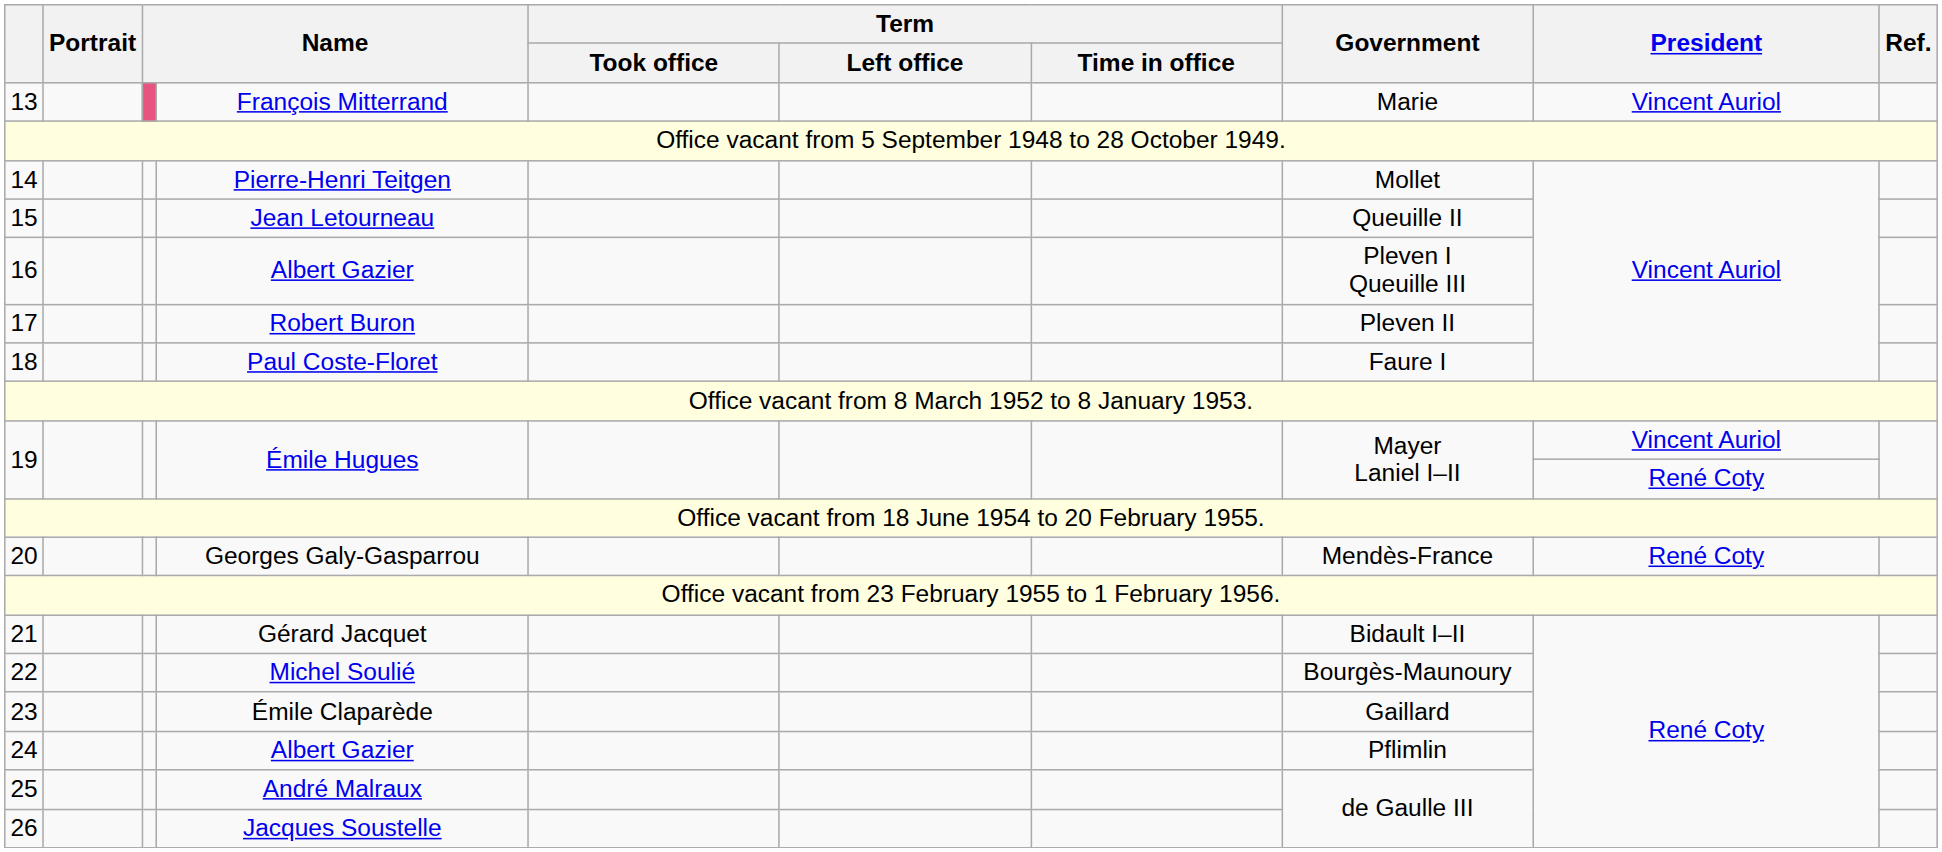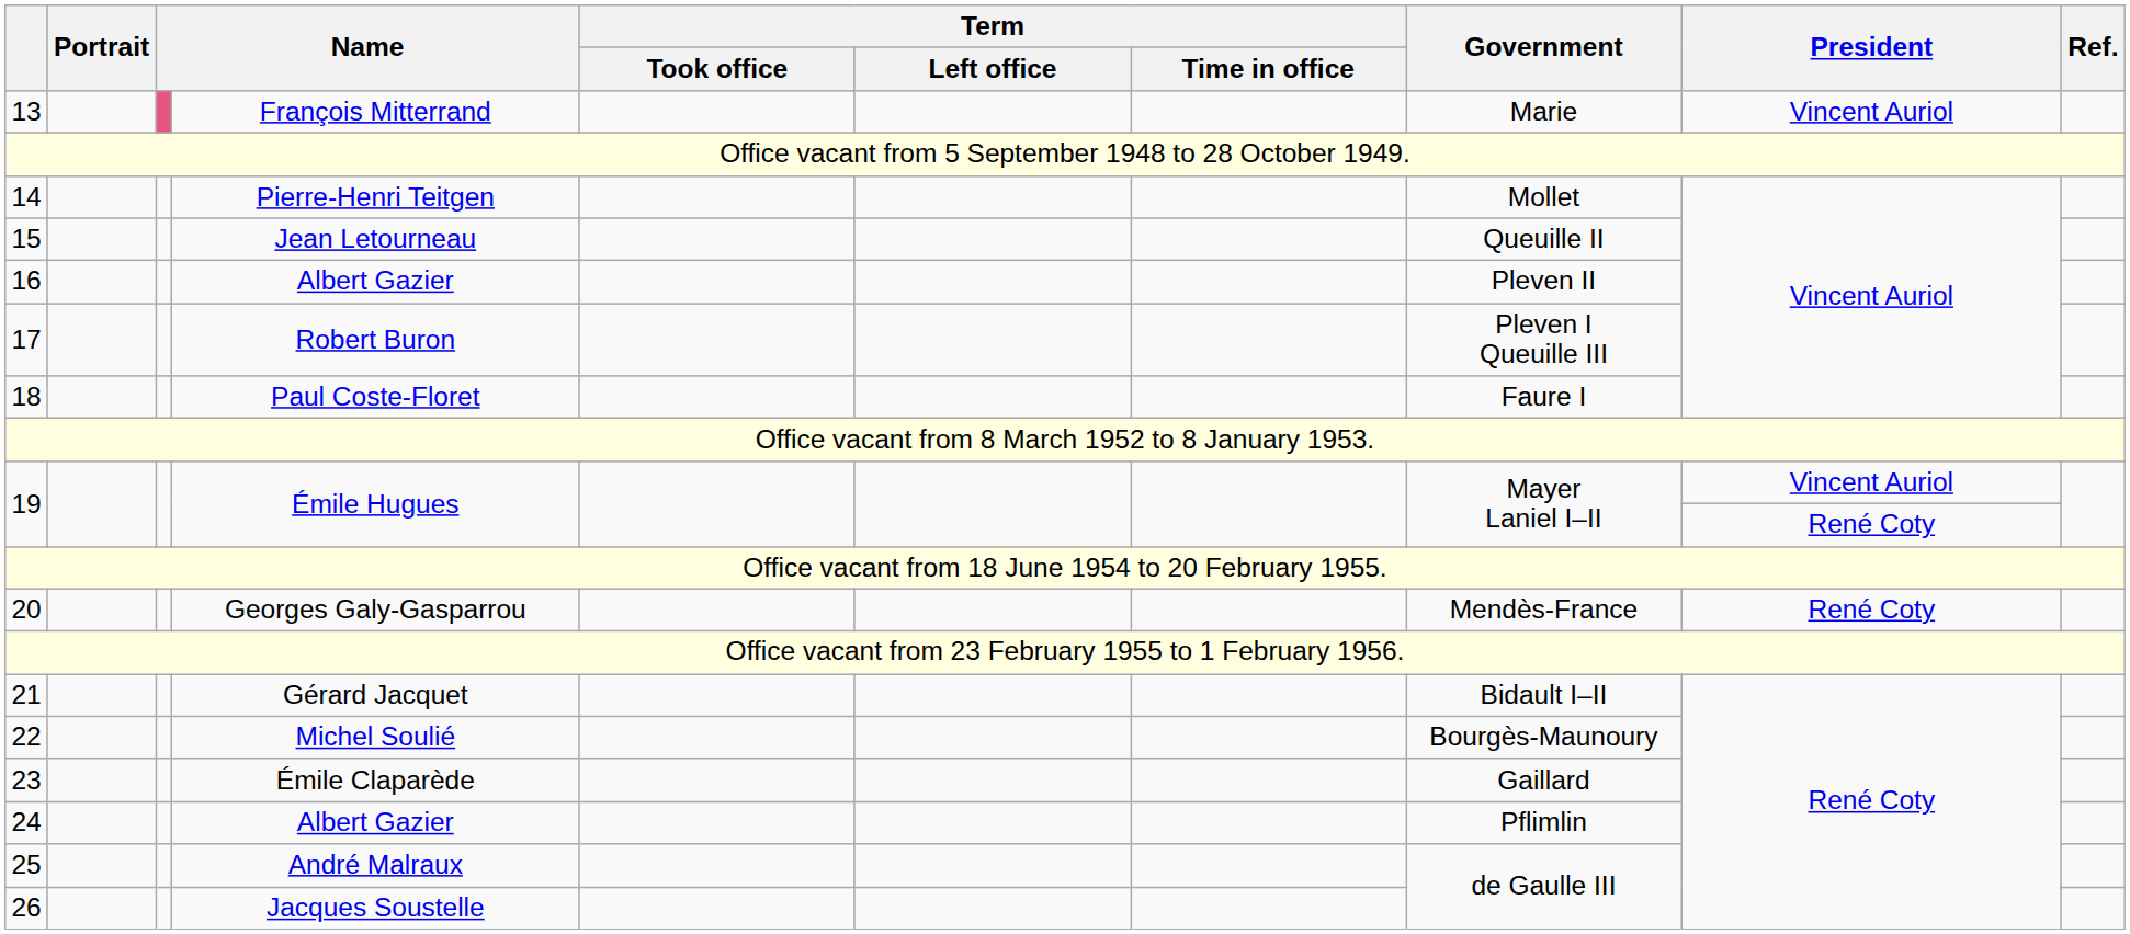16 | Government: Pleven I Queuille III -> Pleven II
17 | Government: Pleven II -> Pleven I Queuille III
